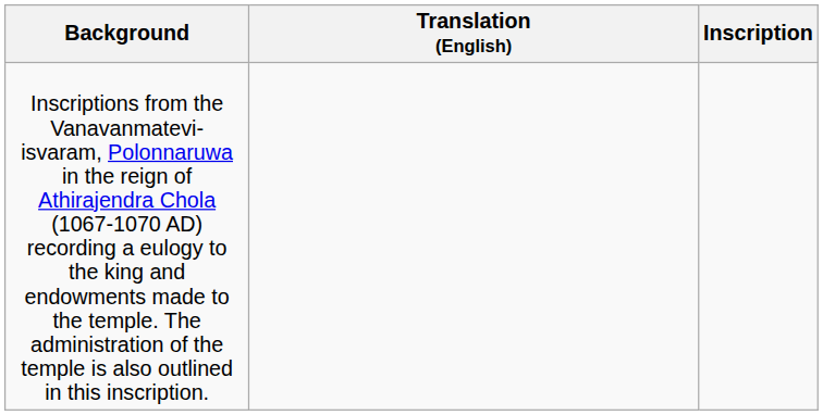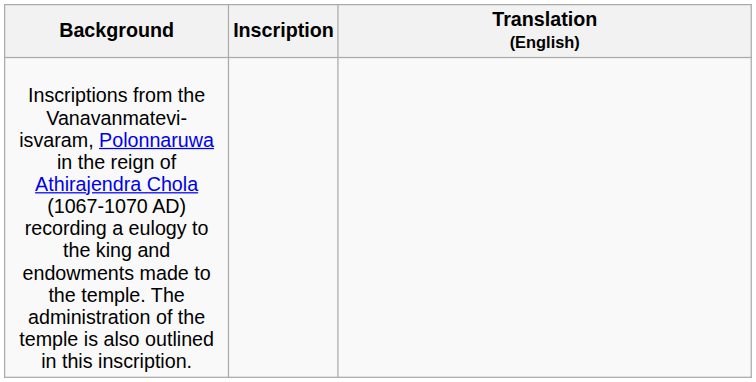columns swapped: Translation (English) <-> Inscription
